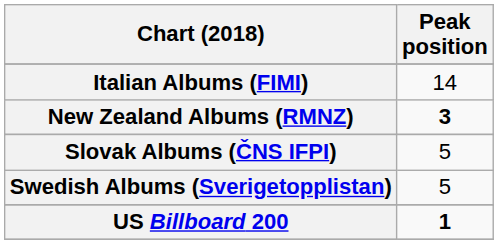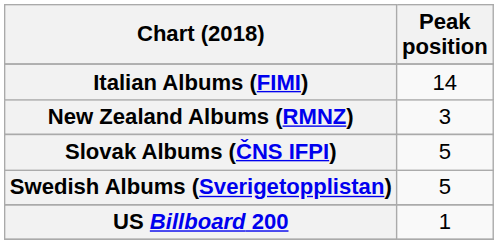New Zealand Albums (RMNZ) | Peak position: bold -> normal
US Billboard 200 | Peak position: bold -> normal
